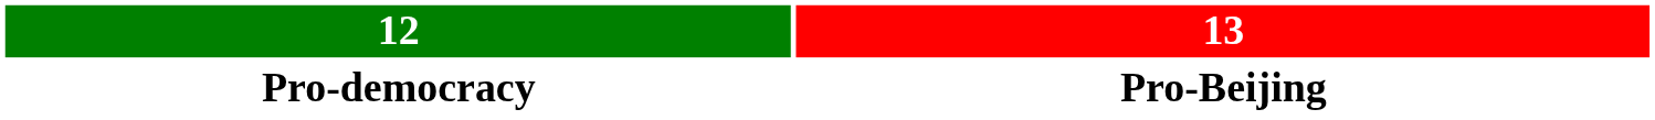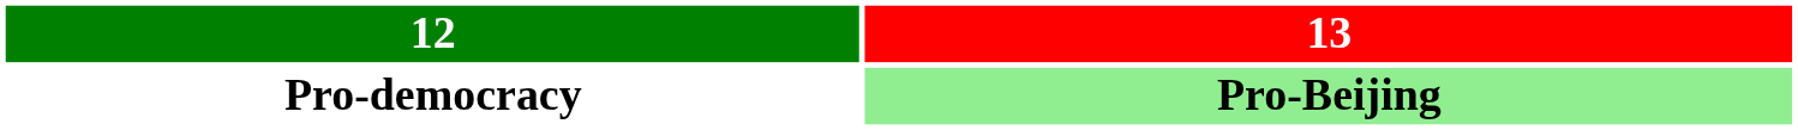Pro-democracy | 13: no background -> lightgreen background
